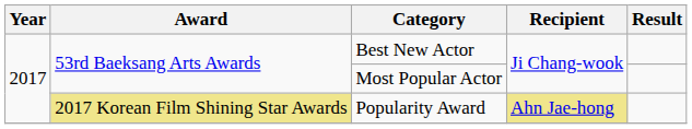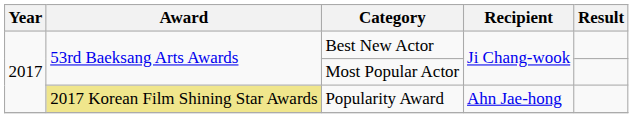Popularity Award | Recipient: khaki background -> no background
